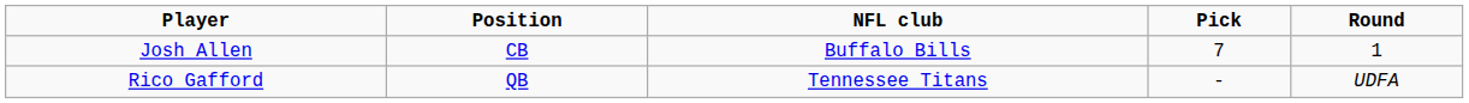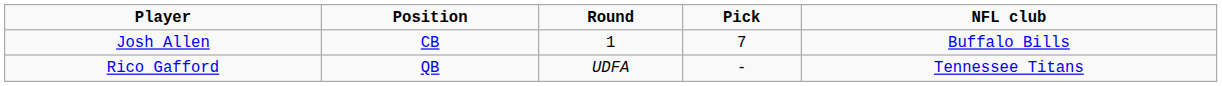columns swapped: Round <-> NFL club
